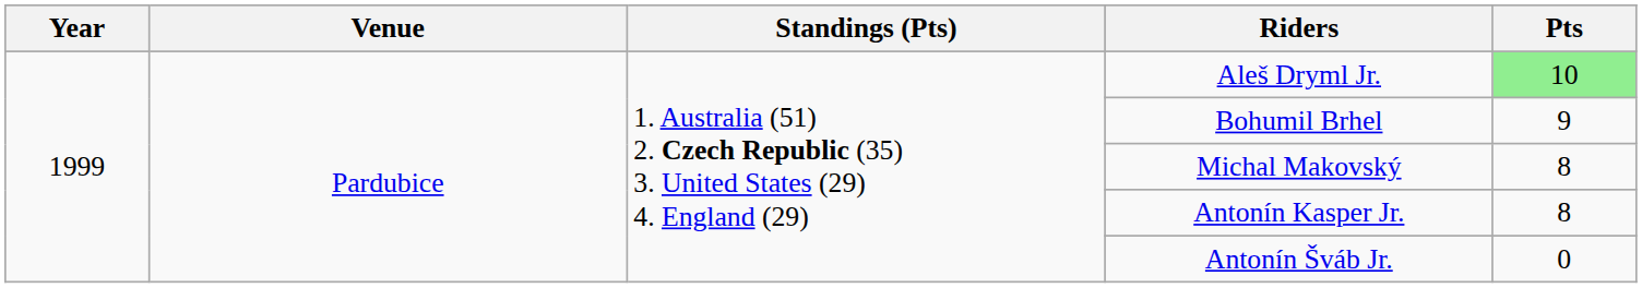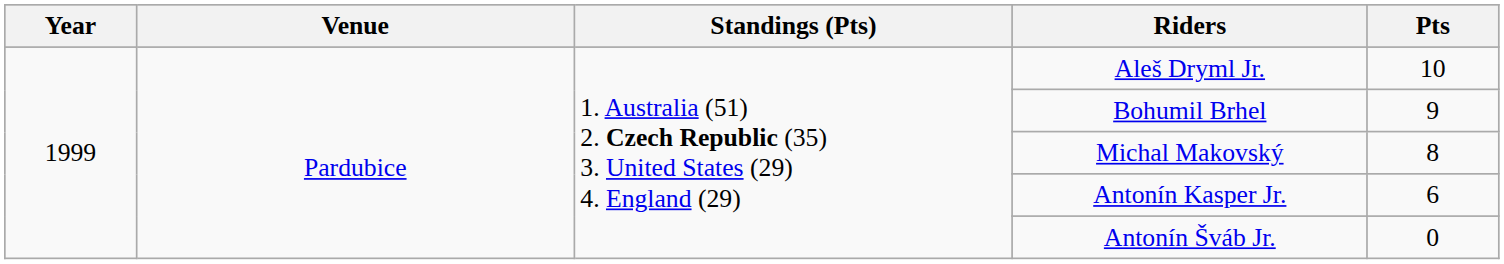Aleš Dryml Jr. | Pts: lightgreen background -> no background
Antonín Kasper Jr. | Pts: 8 -> 6
